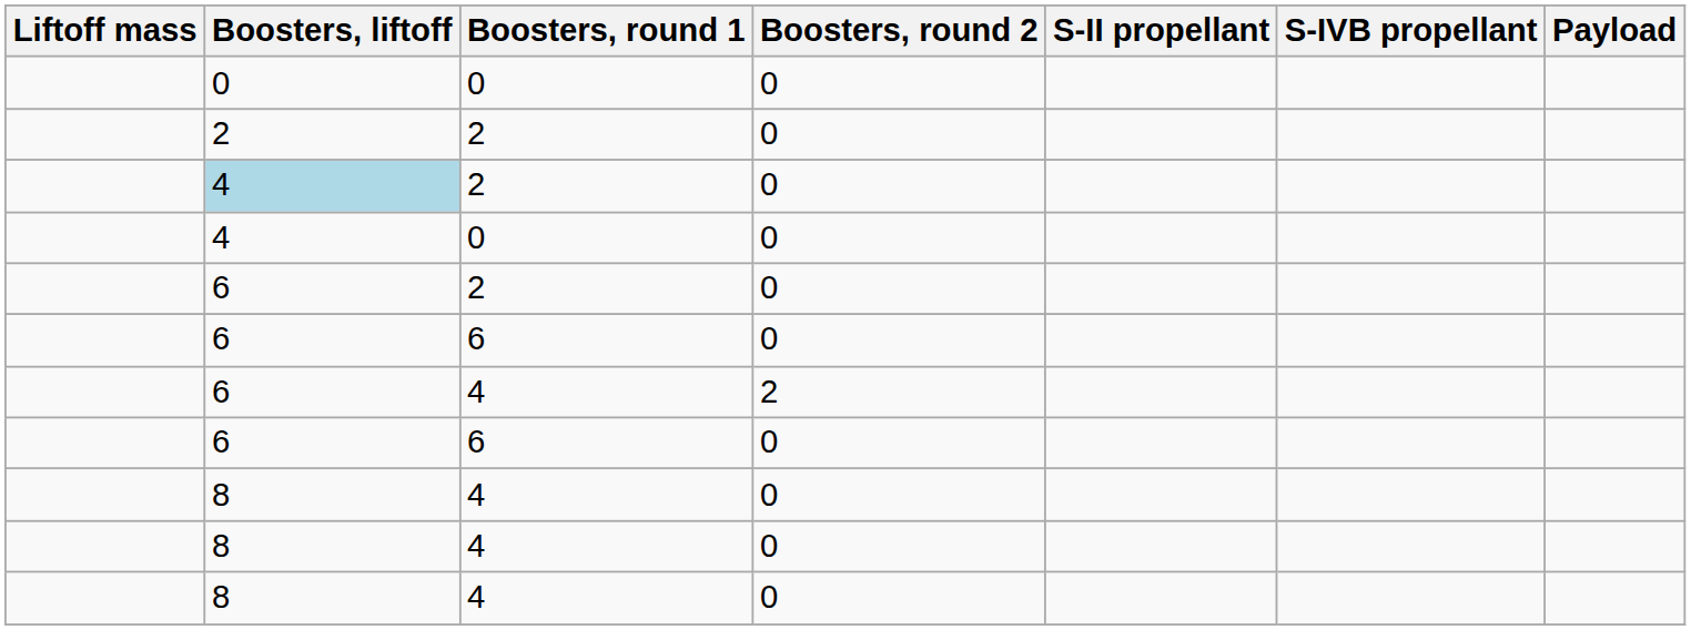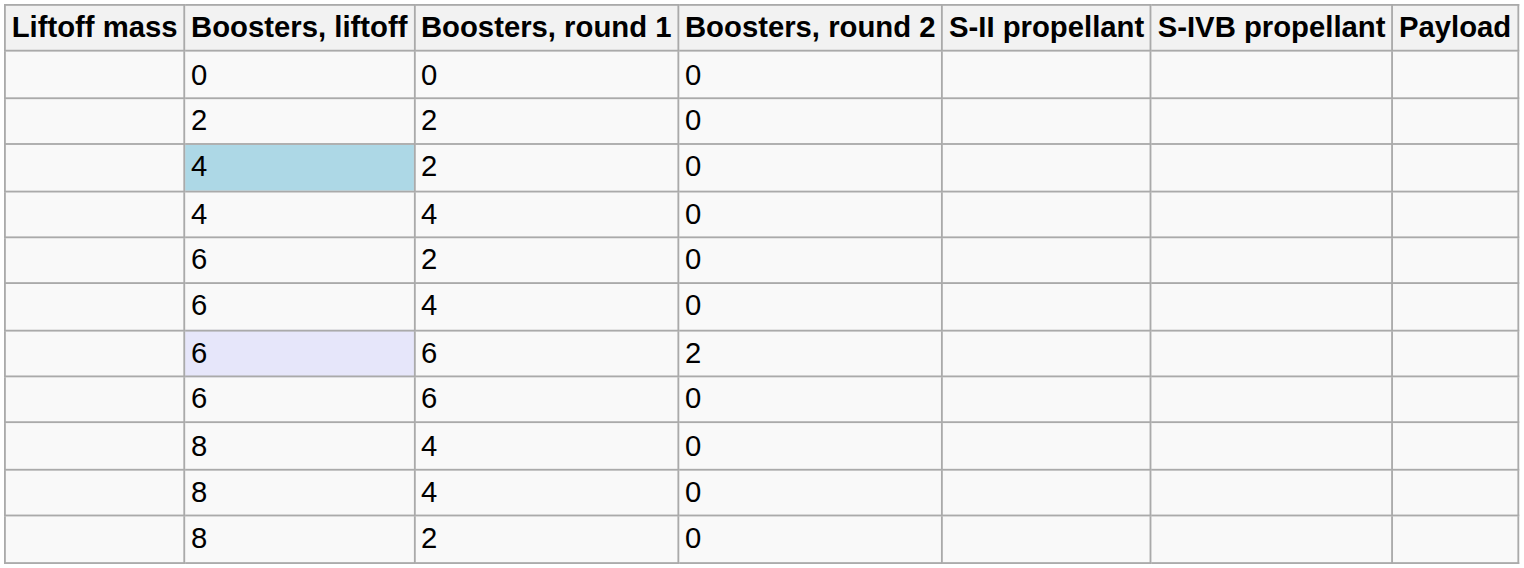row 5 | Boosters, round 1: 0 -> 4
row 7 | Boosters, round 1: 6 -> 4
row 8 | Boosters, liftoff: no background -> lavender background
row 8 | Boosters, round 1: 4 -> 6
row 12 | Boosters, round 1: 4 -> 2
